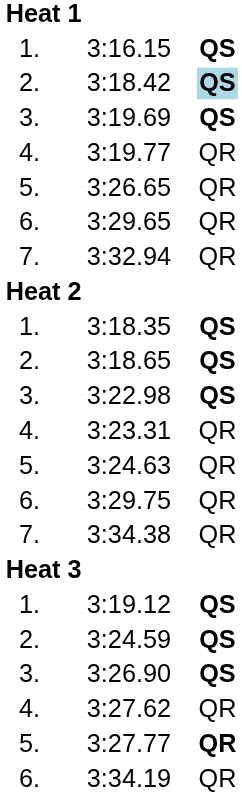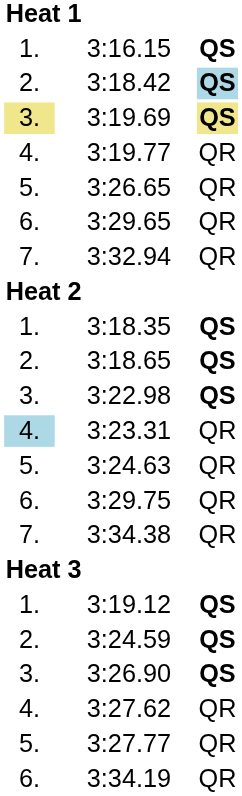3:19.69 | column 1: no background -> khaki background
3:19.69 | column 3: no background -> khaki background
3:23.31 | column 1: no background -> lightblue background
3:27.77 | column 3: bold -> normal
